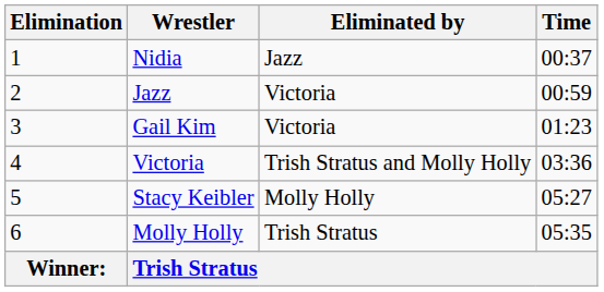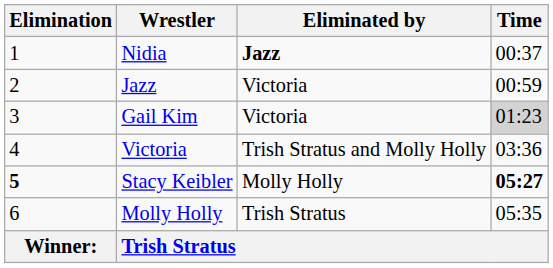Nidia | Eliminated by: normal -> bold
Gail Kim | Time: no background -> lightgrey background
Stacy Keibler | Elimination: normal -> bold
Stacy Keibler | Time: normal -> bold
